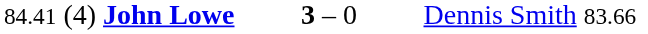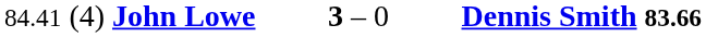84.41 (4) John Lowe | column 3: normal -> bold
